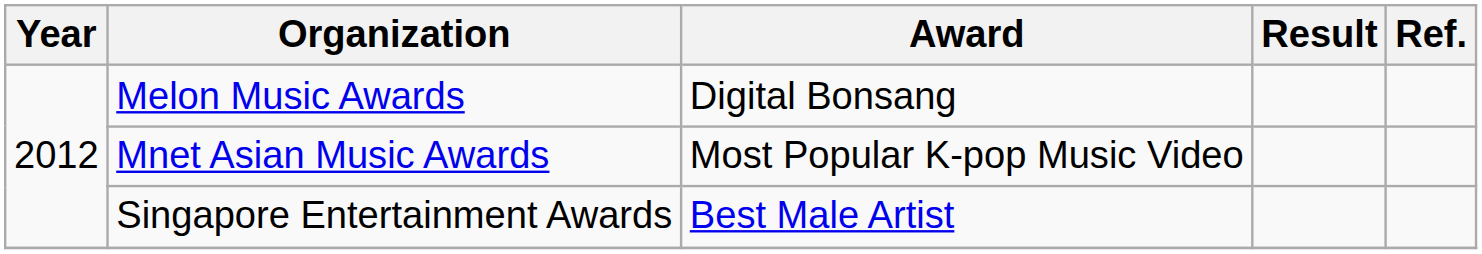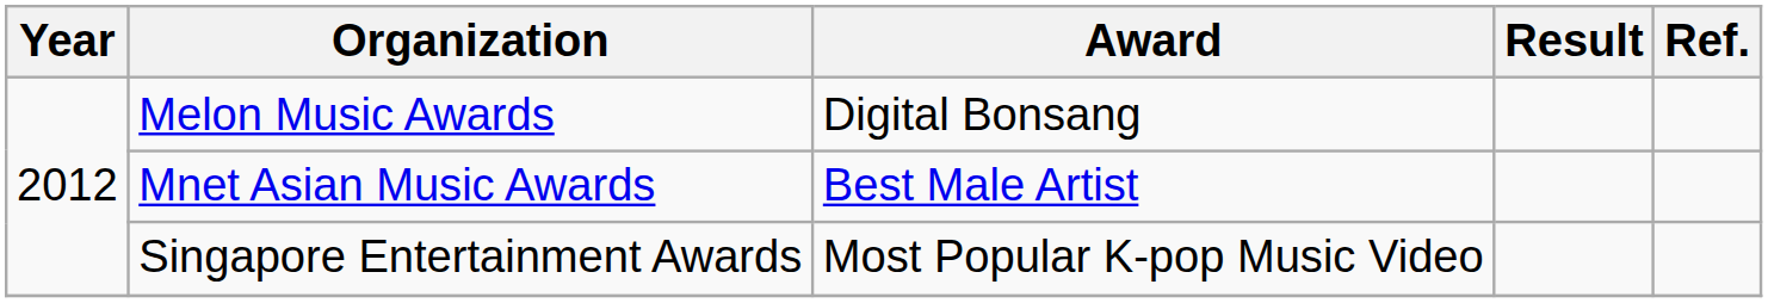Mnet Asian Music Awards | Award: Most Popular K-pop Music Video -> Best Male Artist
Singapore Entertainment Awards | Award: Best Male Artist -> Most Popular K-pop Music Video
